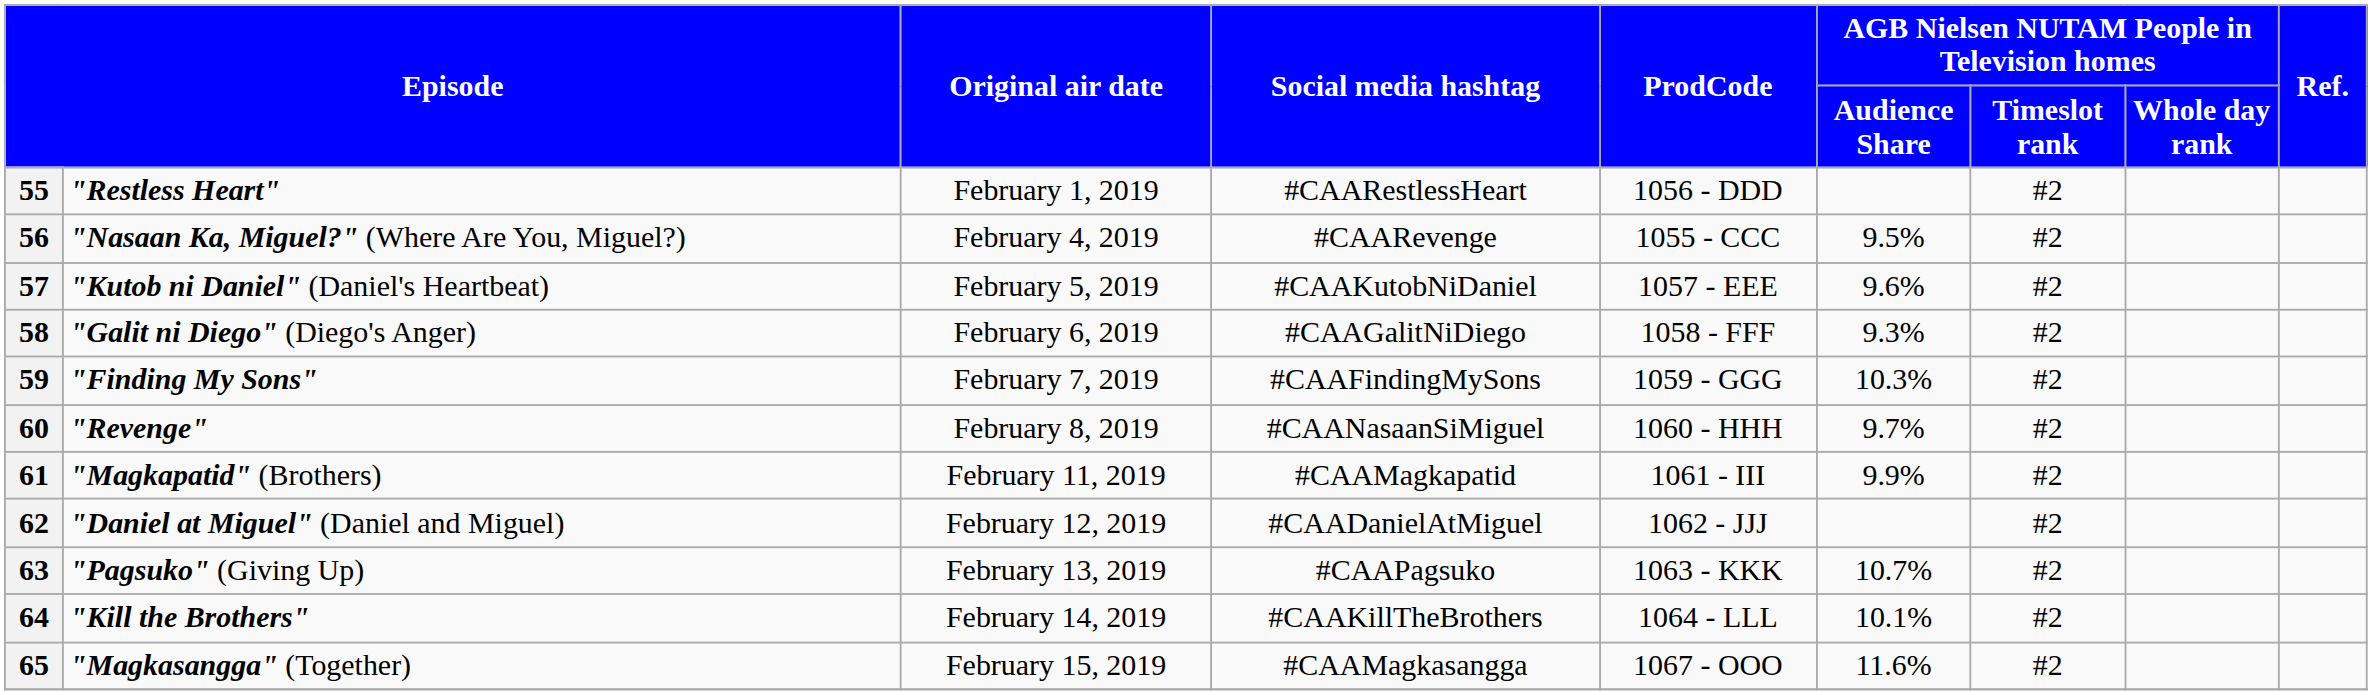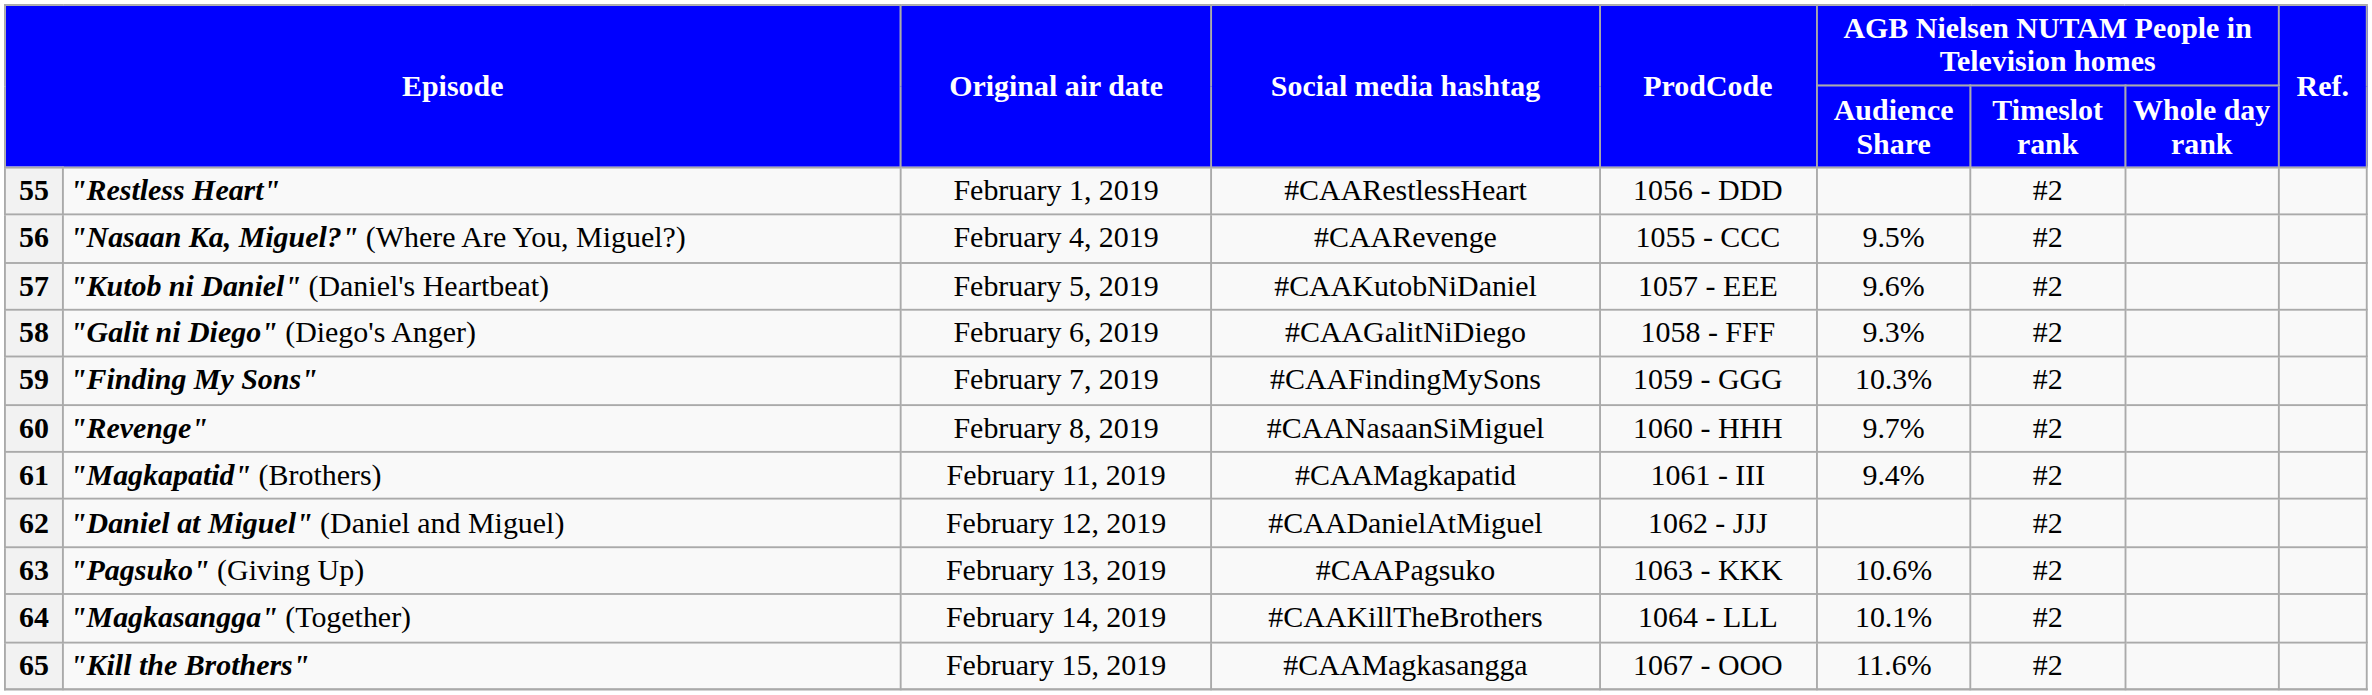61 | column 6: 9.9% -> 9.4%
63 | column 6: 10.7% -> 10.6%
64 | column 2: "Kill the Brothers" -> "Magkasangga" (Together)
65 | column 2: "Magkasangga" (Together) -> "Kill the Brothers"
